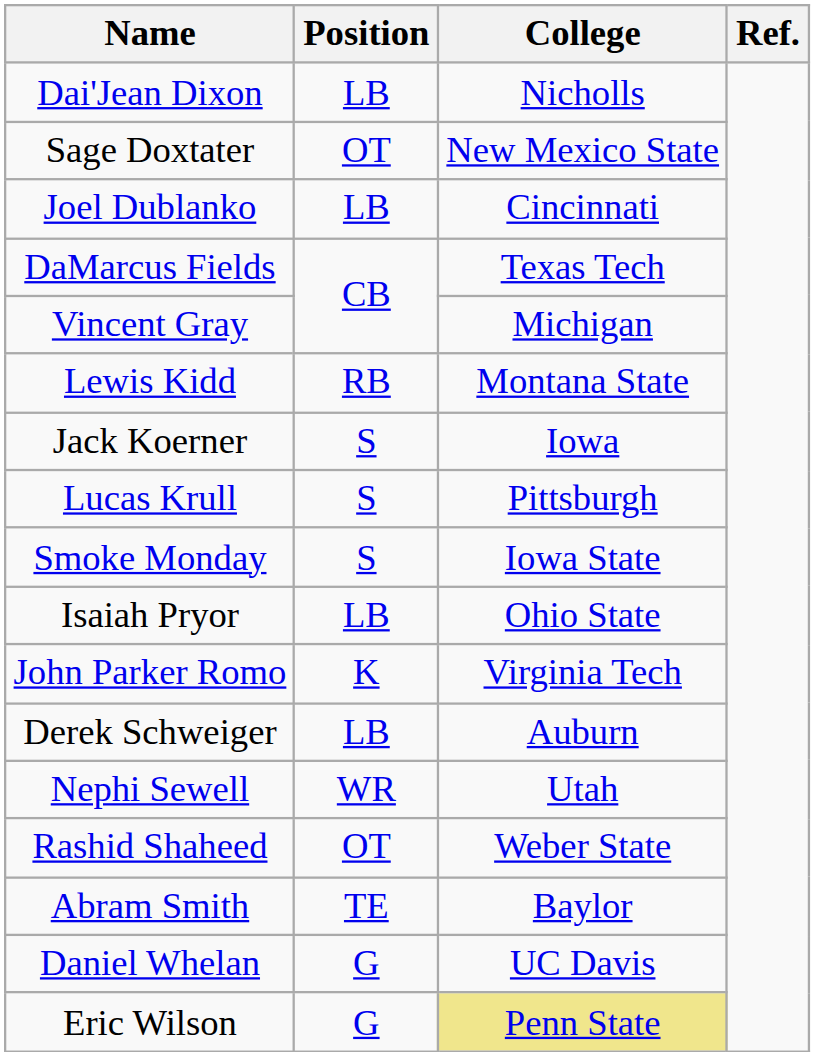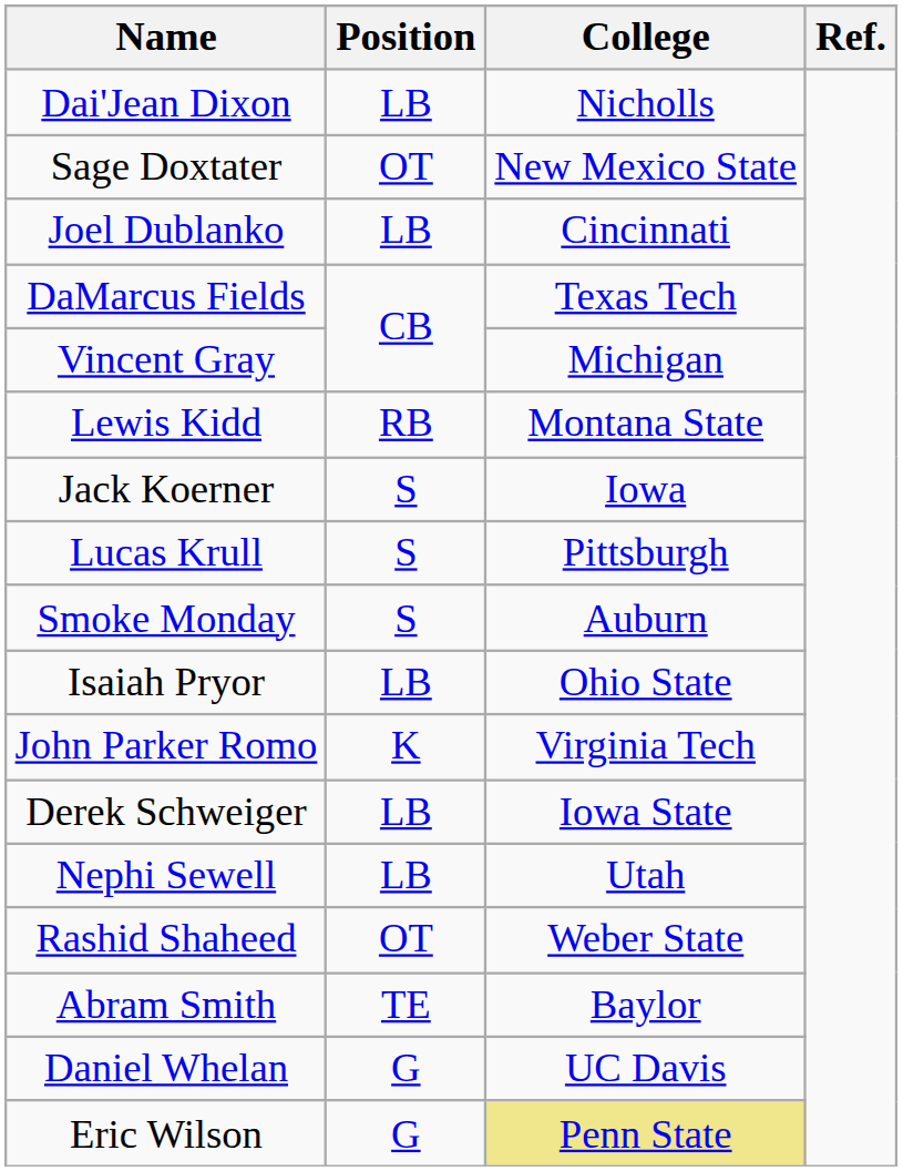Smoke Monday | College: Iowa State -> Auburn
Derek Schweiger | College: Auburn -> Iowa State
Nephi Sewell | Position: WR -> LB
